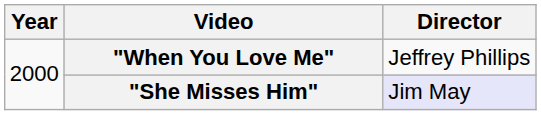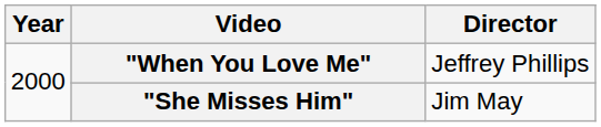"She Misses Him" | Director: lavender background -> no background
